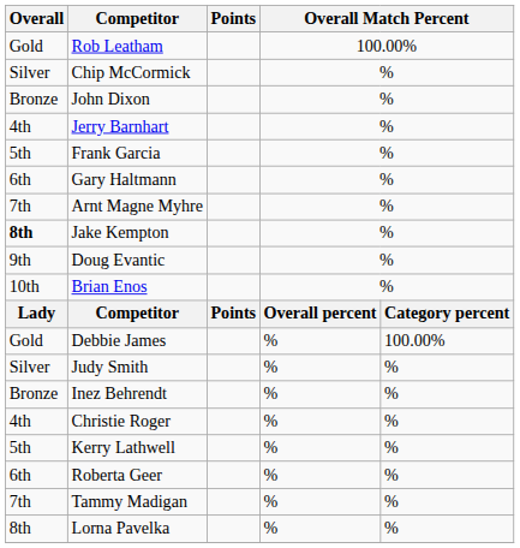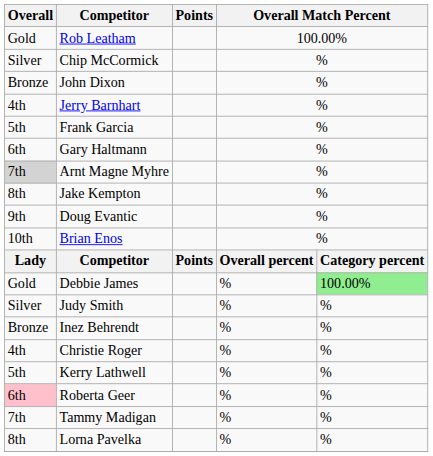Arnt Magne Myhre | Overall: no background -> lightgrey background
Jake Kempton | Overall: bold -> normal
Debbie James | column 5: no background -> lightgreen background
Roberta Geer | Overall: no background -> pink background
